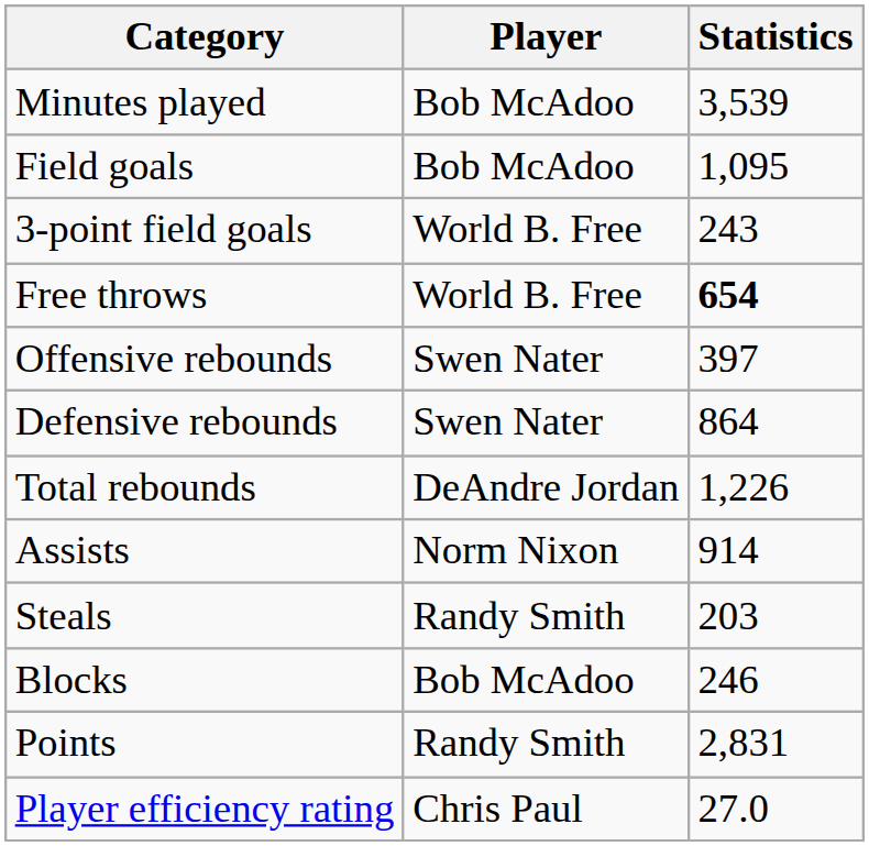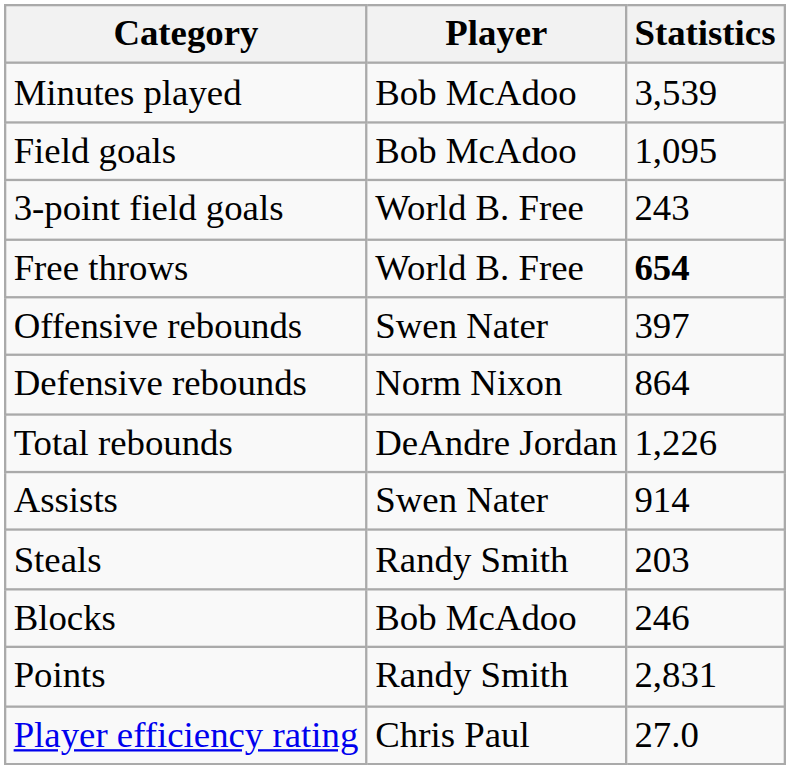Defensive rebounds | Player: Swen Nater -> Norm Nixon
Assists | Player: Norm Nixon -> Swen Nater
